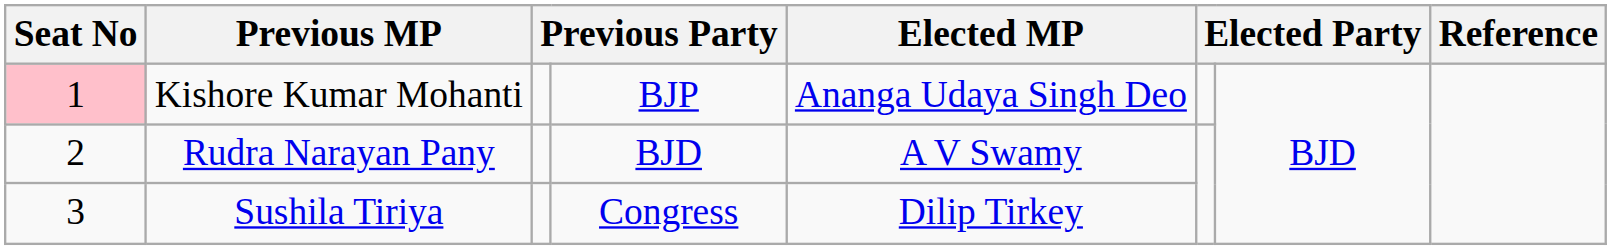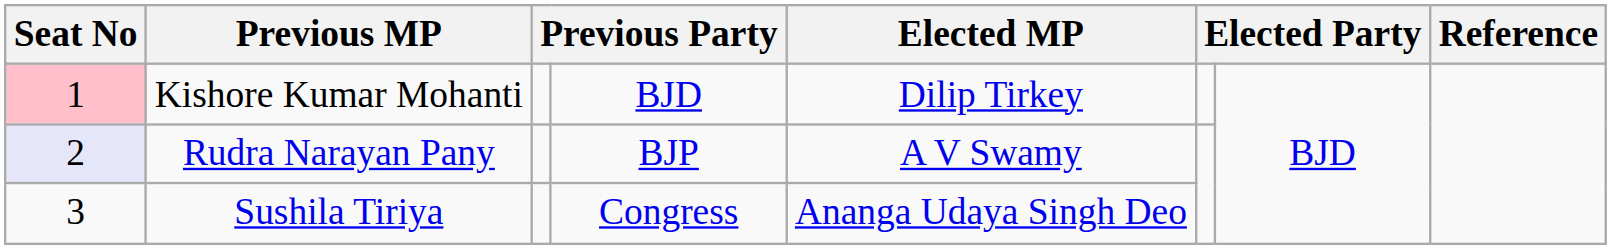Kishore Kumar Mohanti | column 4: BJP -> BJD
Kishore Kumar Mohanti | Elected MP: Ananga Udaya Singh Deo -> Dilip Tirkey
Rudra Narayan Pany | Seat No: no background -> lavender background
Rudra Narayan Pany | column 4: BJD -> BJP
Sushila Tiriya | Elected MP: Dilip Tirkey -> Ananga Udaya Singh Deo
